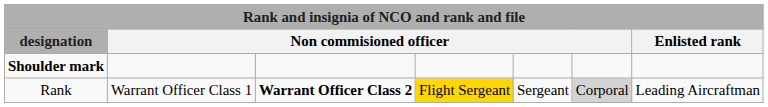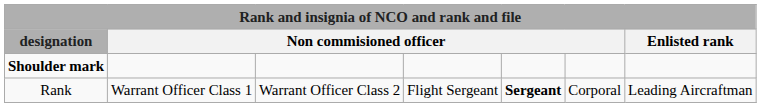Rank | column 3: bold -> normal
Rank | column 4: gold background -> no background
Rank | column 5: normal -> bold
Rank | column 6: lightgrey background -> no background
